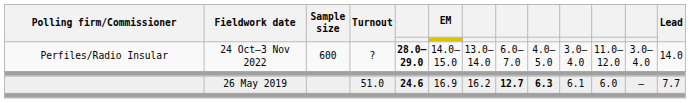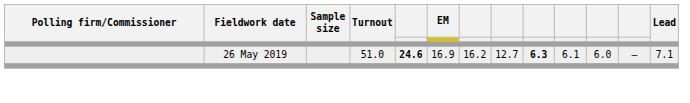- row: Perfiles/Radio Insular | 24 Oct–3 Nov 2022 | 600 | ? | 28.0– 29.0 | 14.0– 15.0 | 13.0– 14.0 | 6.0– 7.0 | 4.0– 5.0 | 3.0– 4.0 | 11.0– 12.0 | 3.0– 4.0 | 14.0
26 May 2019 | column 8: bold -> normal
26 May 2019 | Lead: 7.7 -> 7.1
